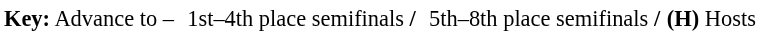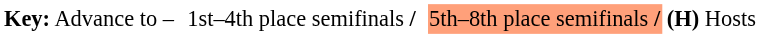Key: Advance to – | column 3: no background -> lightsalmon background
